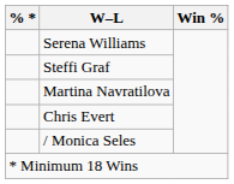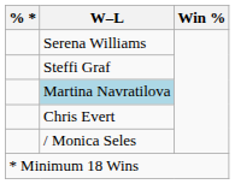Martina Navratilova | W–L: no background -> lightblue background
